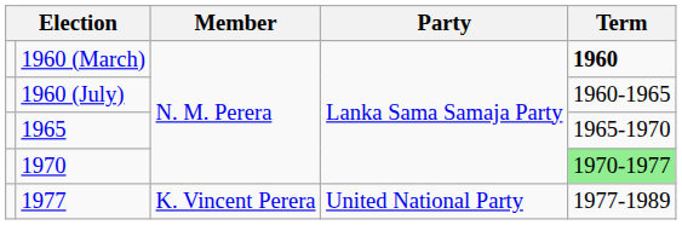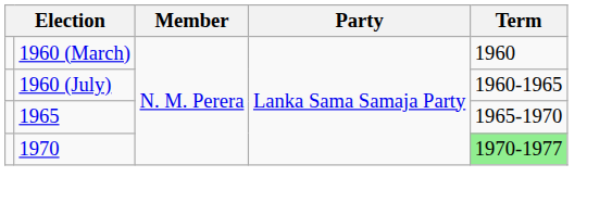1960 (March) | Term: bold -> normal
- row: 1977 | K. Vincent Perera | United National Party | 1977-1989
